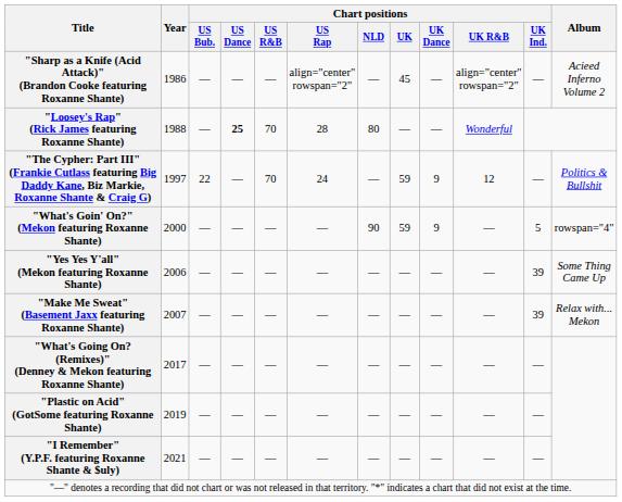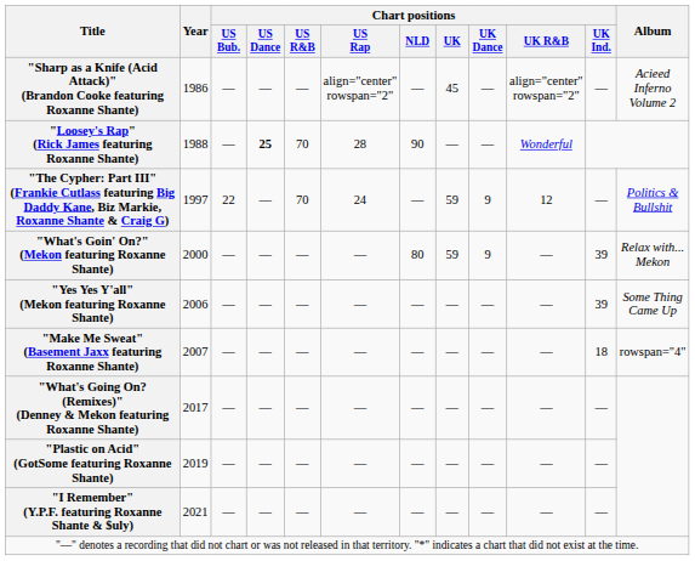"Loosey's Rap" (Rick James featuring Roxanne Shante) | Chart positions / NLD: 80 -> 90
"What's Goin' On?" (Mekon featuring Roxanne Shante) | Chart positions / NLD: 90 -> 80
"What's Goin' On?" (Mekon featuring Roxanne Shante) | Chart positions / UK Ind.: 5 -> 39
"What's Goin' On?" (Mekon featuring Roxanne Shante) | Album: rowspan="4" -> Relax with... Mekon
"Make Me Sweat" (Basement Jaxx featuring Roxanne Shante) | Chart positions / UK Ind.: 39 -> 18
"Make Me Sweat" (Basement Jaxx featuring Roxanne Shante) | Album: Relax with... Mekon -> rowspan="4"
